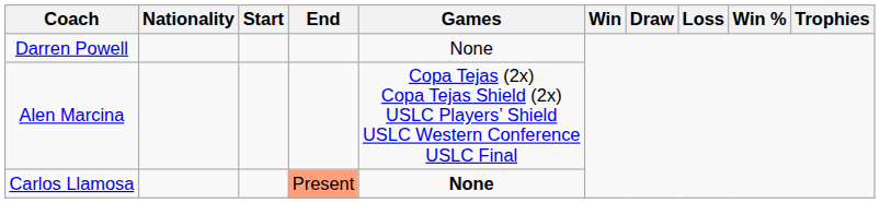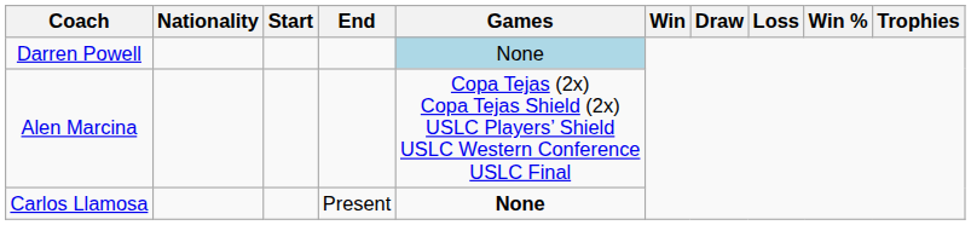Darren Powell | Games: no background -> lightblue background
Carlos Llamosa | End: lightsalmon background -> no background
